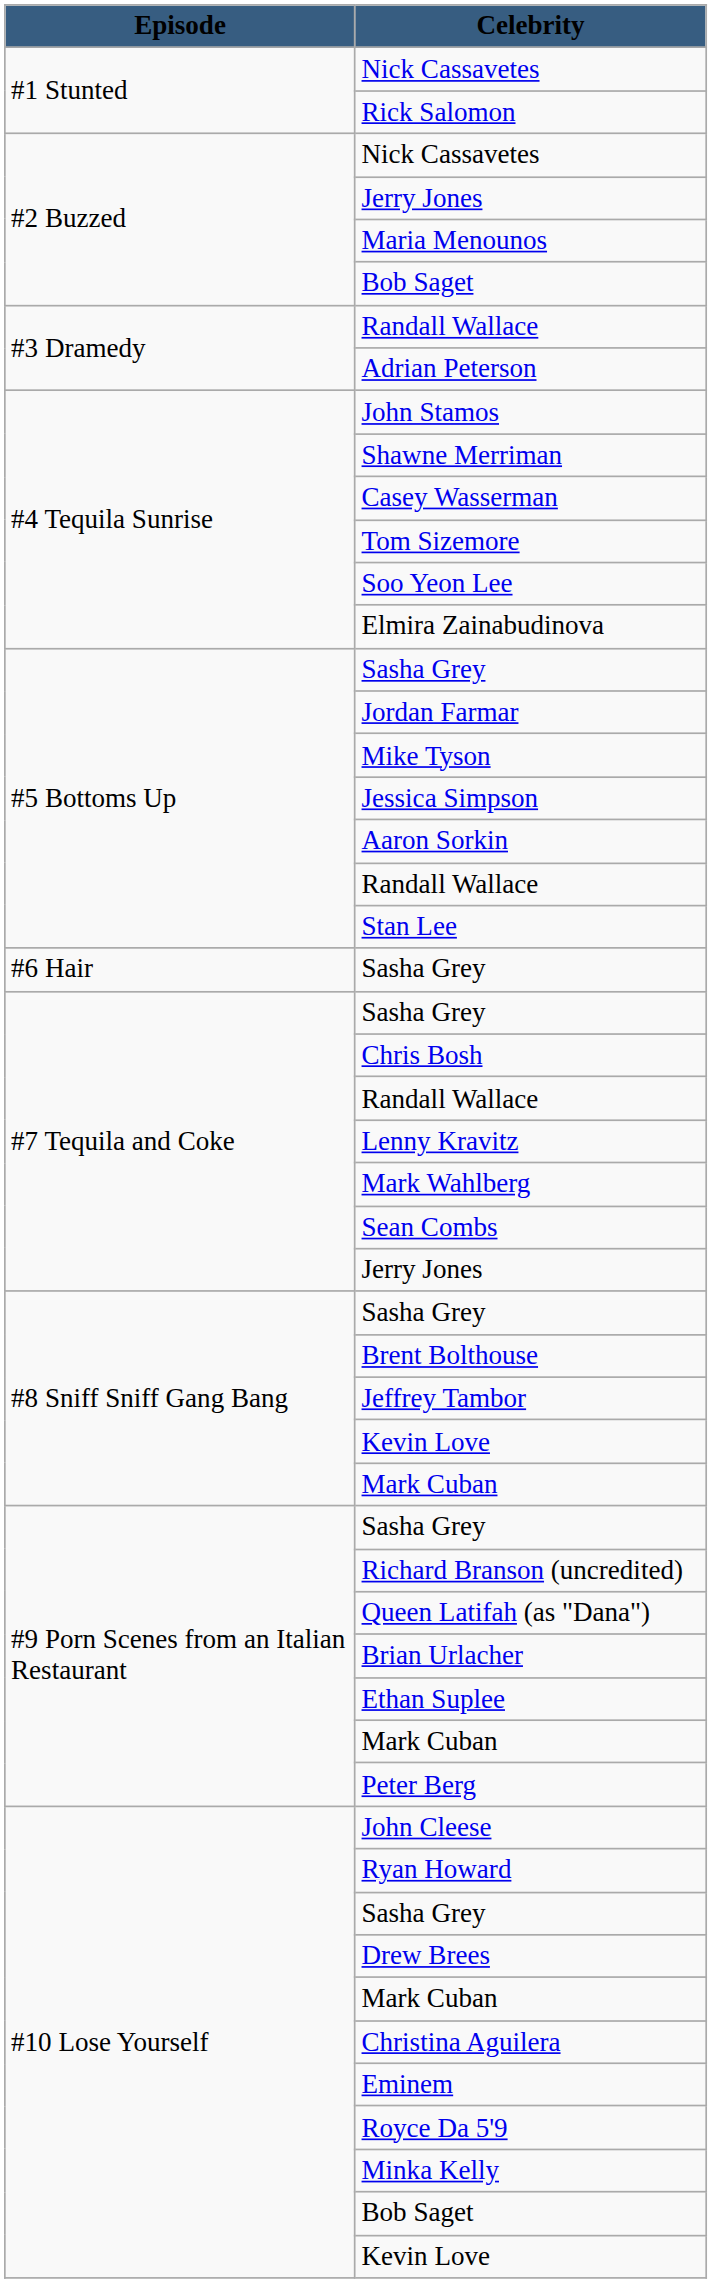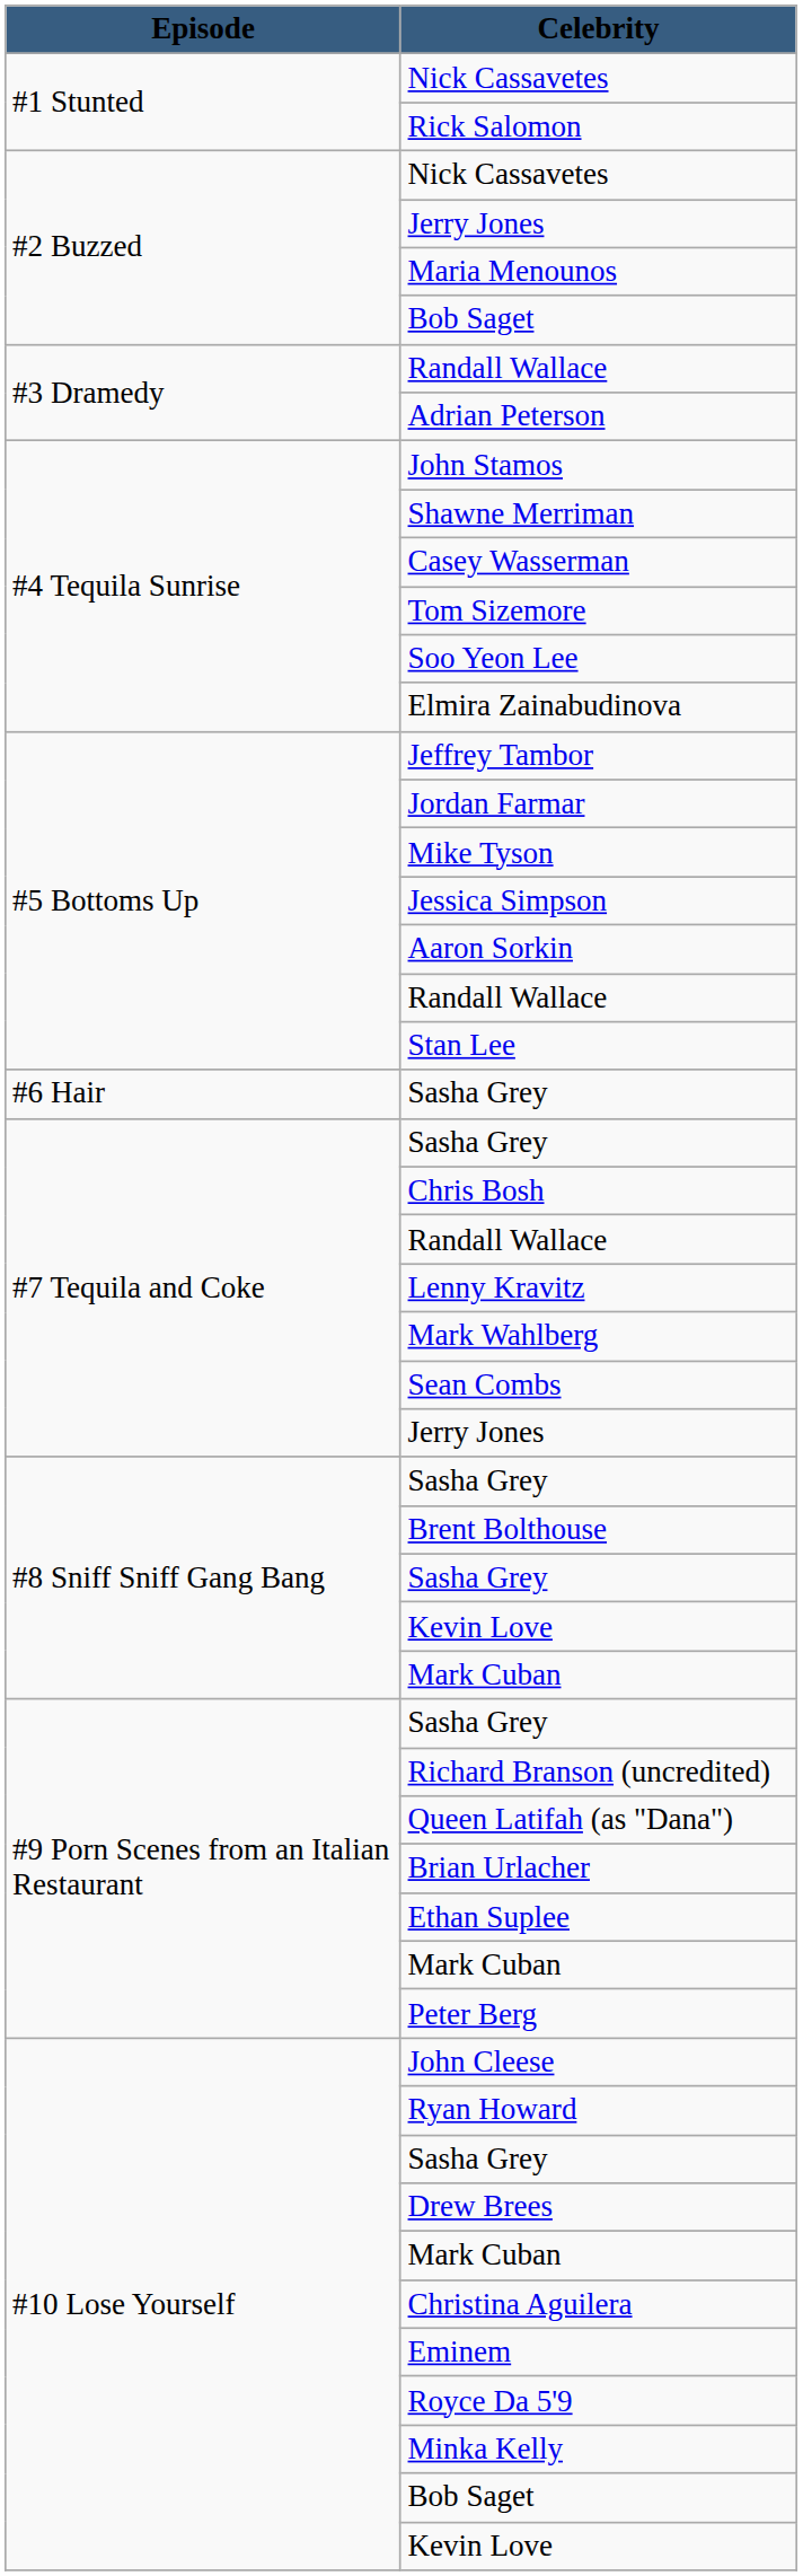row 16 | Celebrity: Sasha Grey -> Jeffrey Tambor
row 33 | Celebrity: Jeffrey Tambor -> Sasha Grey
